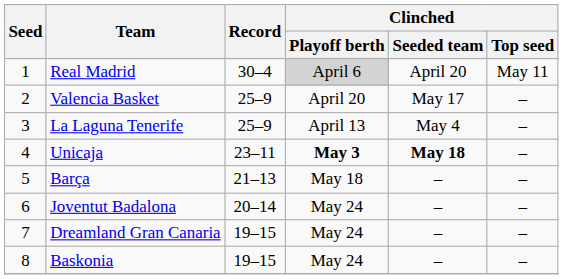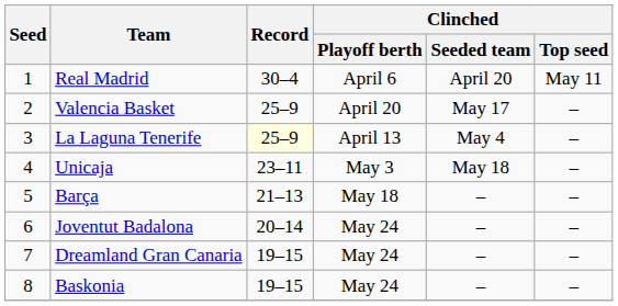Real Madrid | Clinched / Playoff berth: lightgrey background -> no background
La Laguna Tenerife | Record: no background -> lightyellow background
Unicaja | Clinched / Playoff berth: bold -> normal
Unicaja | Clinched / Seeded team: bold -> normal
